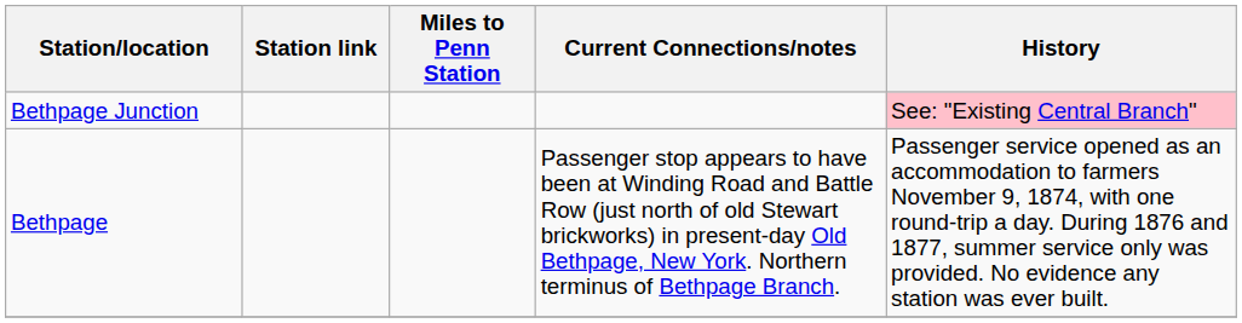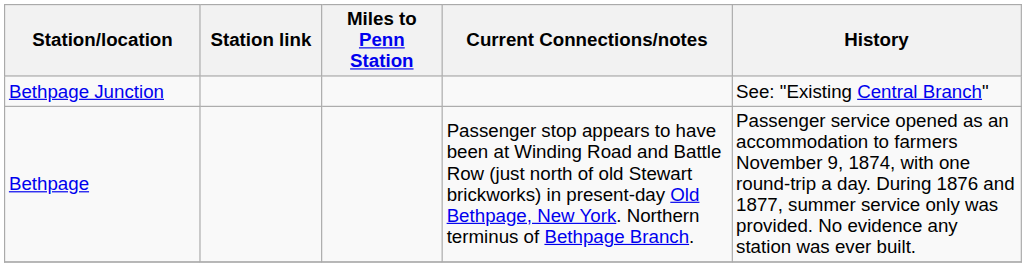Bethpage Junction | History: pink background -> no background
